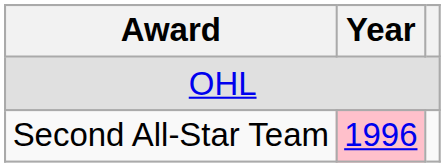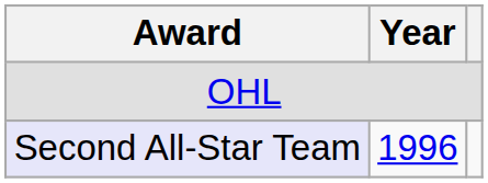Second All-Star Team | Award: no background -> lavender background
Second All-Star Team | Year: pink background -> no background
